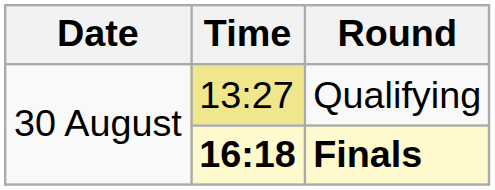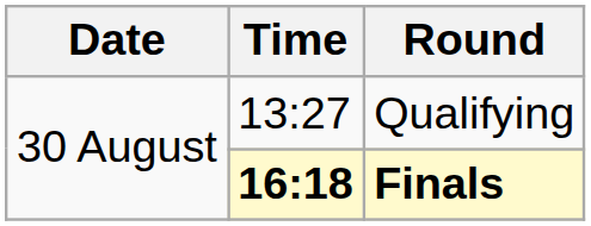Qualifying | Time: khaki background -> no background
